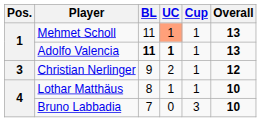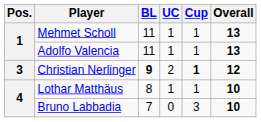Mehmet Scholl | UC: lightsalmon background -> no background
Adolfo Valencia | BL: bold -> normal
Adolfo Valencia | UC: bold -> normal
Christian Nerlinger | BL: normal -> bold
Christian Nerlinger | Cup: normal -> bold
